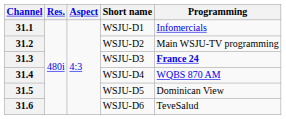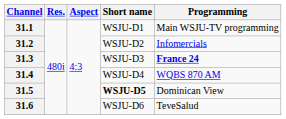31.1 | Programming: Infomercials -> Main WSJU-TV programming
31.2 | Programming: Main WSJU-TV programming -> Infomercials
31.5 | Short name: normal -> bold
